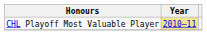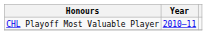CHL Playoff Most Valuable Player | Year: khaki background -> no background
